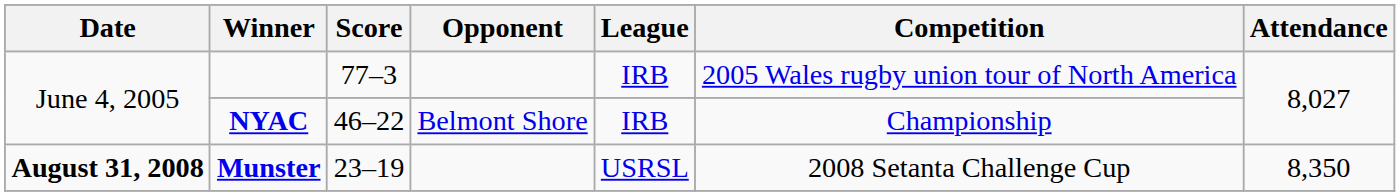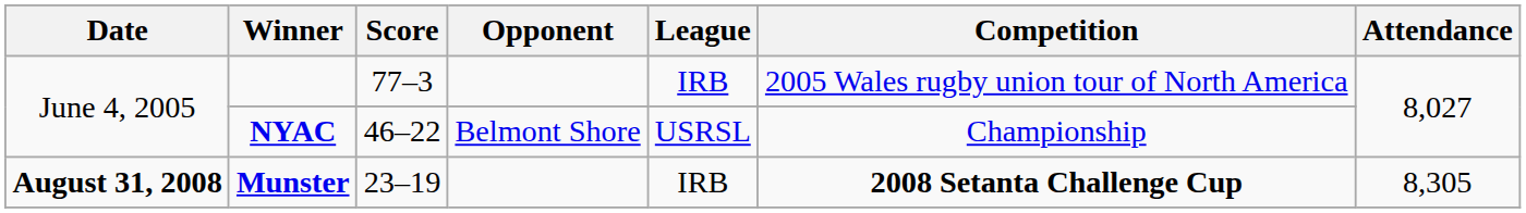NYAC | League: IRB -> USRSL
Munster | League: USRSL -> IRB
Munster | Competition: normal -> bold
Munster | Attendance: 8,350 -> 8,305
